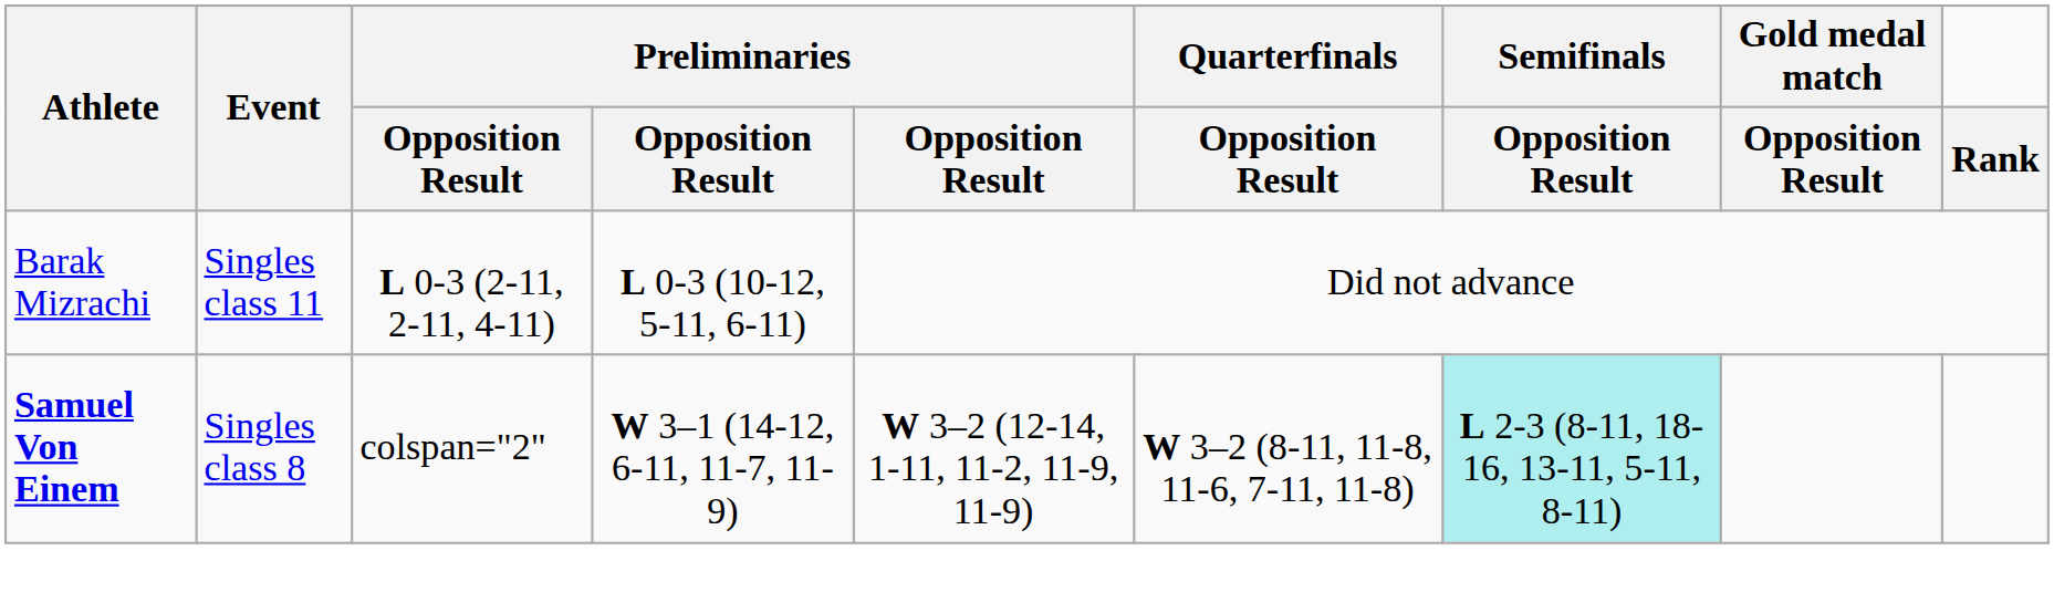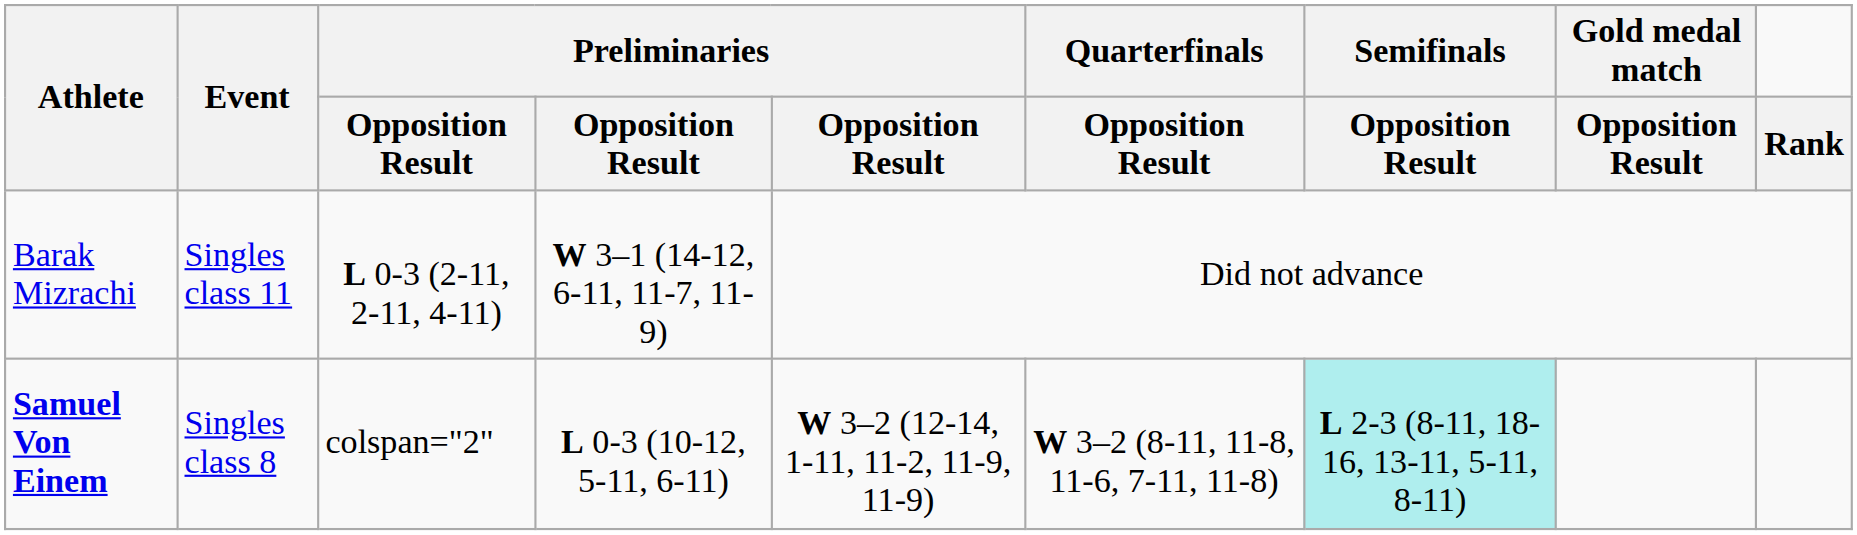Barak Mizrachi | column 4: L 0-3 (10-12, 5-11, 6-11) -> W 3–1 (14-12, 6-11, 11-7, 11-9)
Samuel Von Einem | column 4: W 3–1 (14-12, 6-11, 11-7, 11-9) -> L 0-3 (10-12, 5-11, 6-11)
